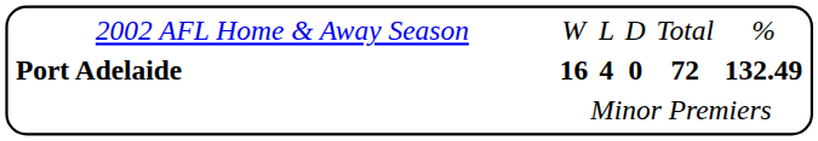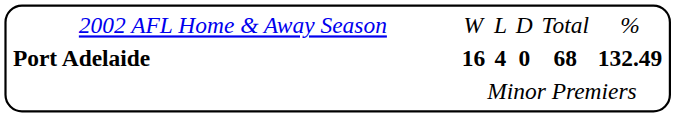Port Adelaide | column 5: 72 -> 68
